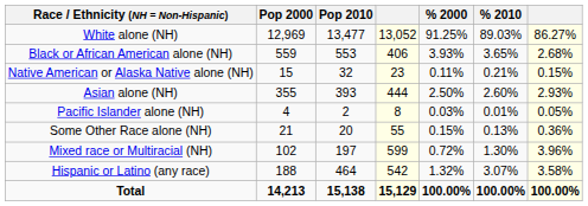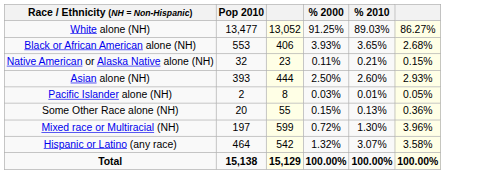- column: Pop 2000 | 12,969 | 559 | 15 | 355 | 4 | 21 | 102 | 188 | 14,213
